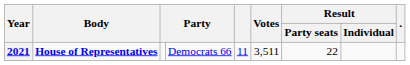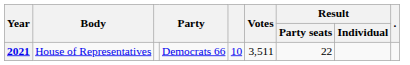2021 | Body: bold -> normal
2021 | column 5: 11 -> 10
